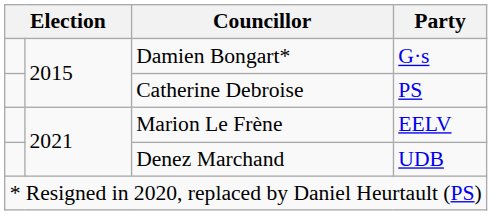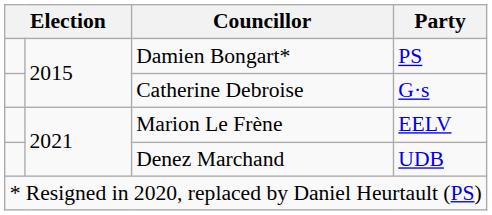Damien Bongart* | Party: G·s -> PS
Catherine Debroise | Party: PS -> G·s
